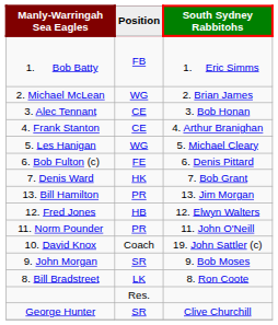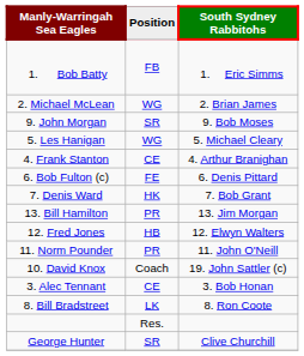rows swapped: 3. Alec Tennant <-> 9. John Morgan
rows swapped: 4. Frank Stanton <-> 5. Les Hanigan
